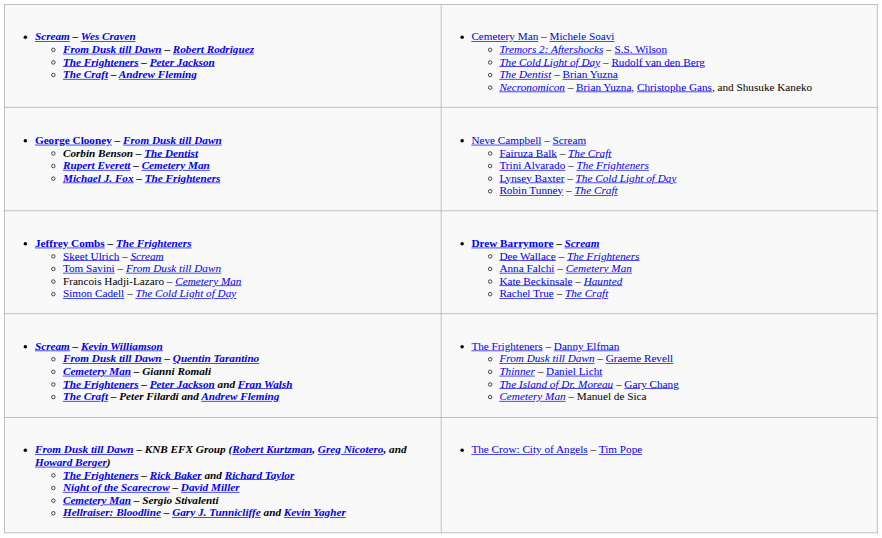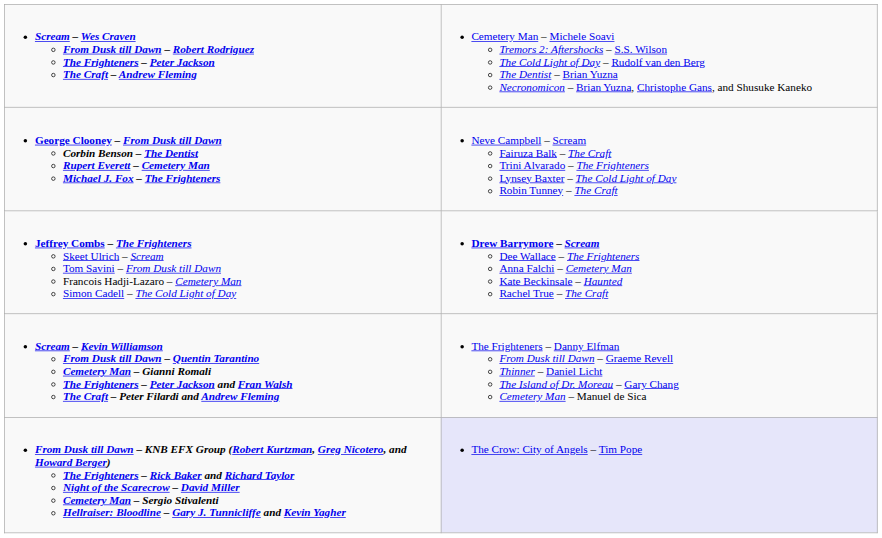row 5 | column 2: no background -> lavender background
